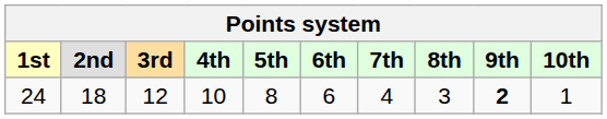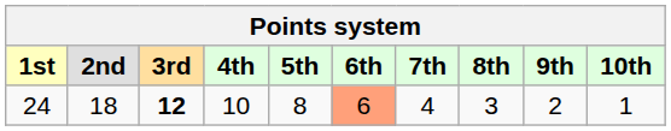24 | 3rd: normal -> bold
24 | 6th: no background -> lightsalmon background
24 | 9th: bold -> normal
